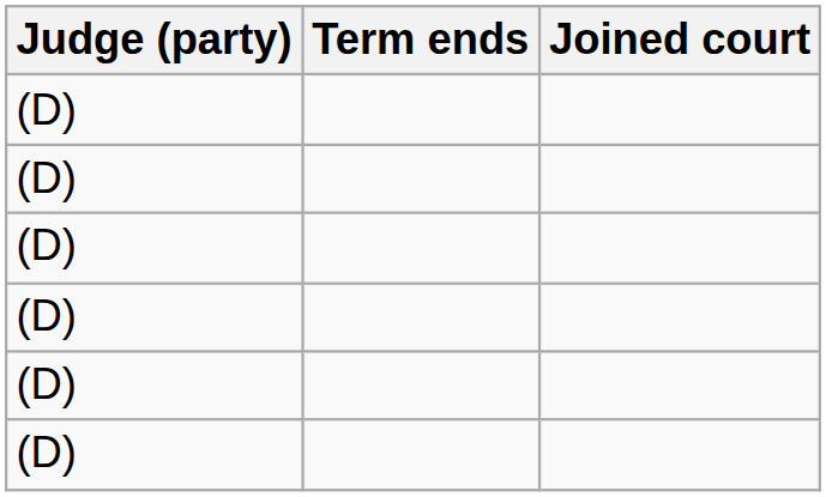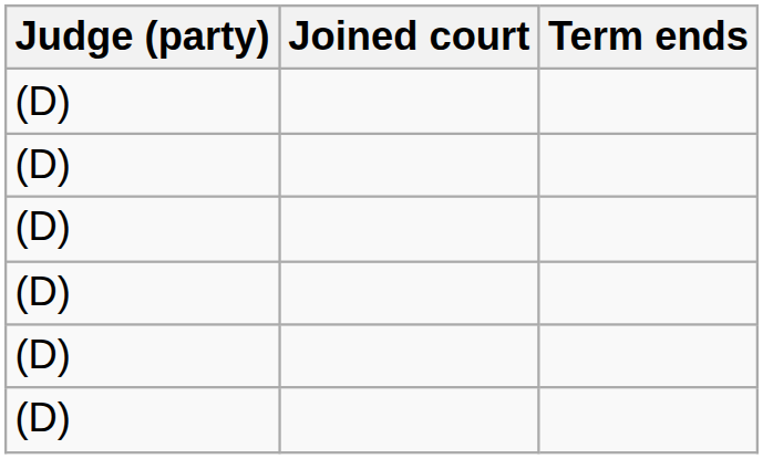columns swapped: Joined court <-> Term ends
